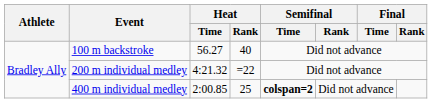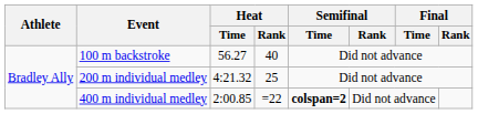200 m individual medley | Heat / Rank: =22 -> 25
400 m individual medley | Heat / Rank: 25 -> =22
